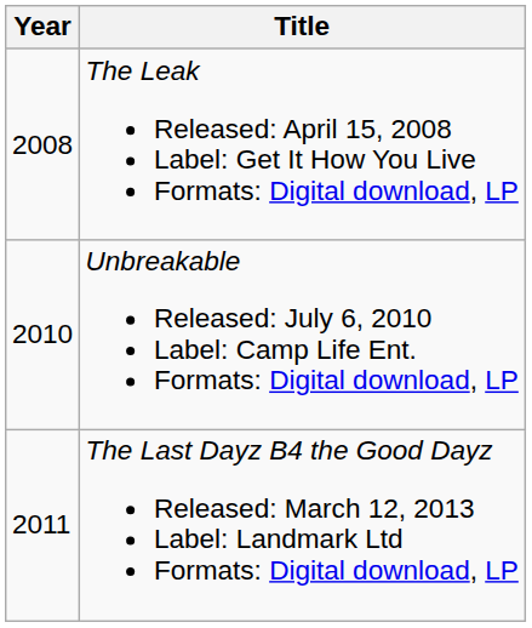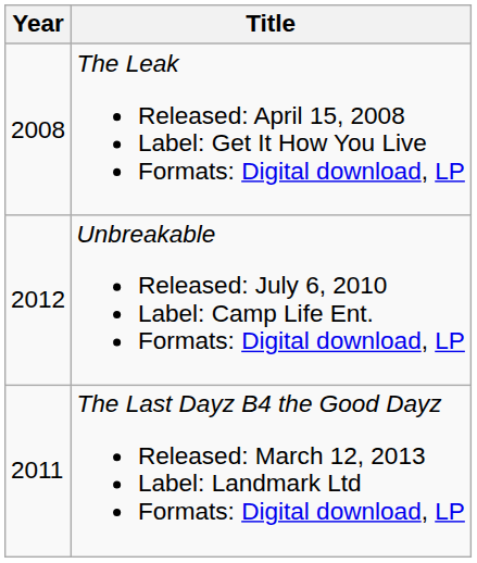row 3 | Year: 2010 -> 2012
